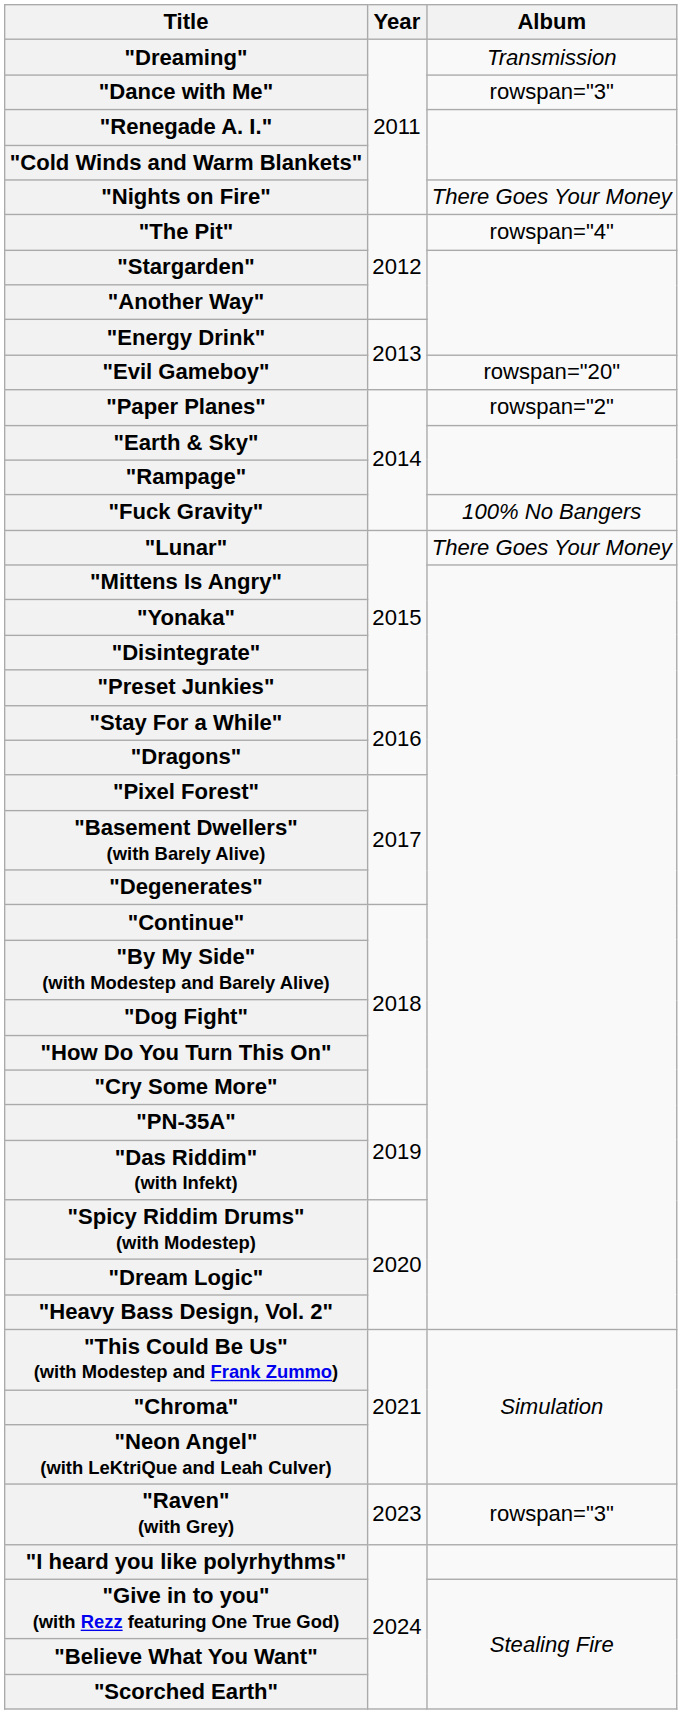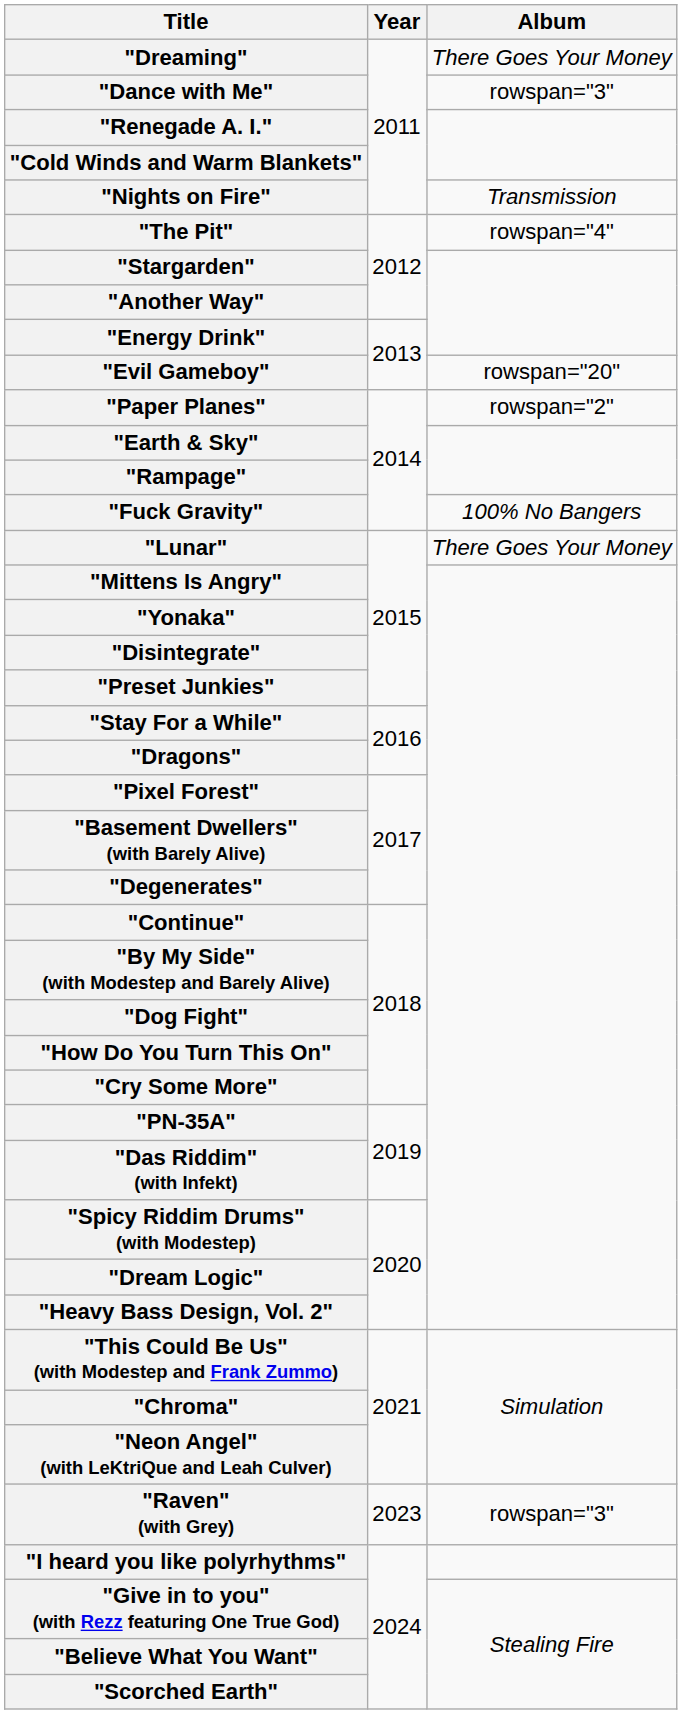"Dreaming" | Album: Transmission -> There Goes Your Money
"Nights on Fire" | Album: There Goes Your Money -> Transmission
